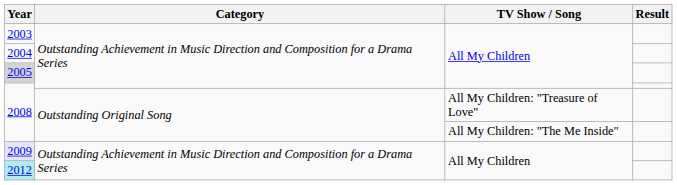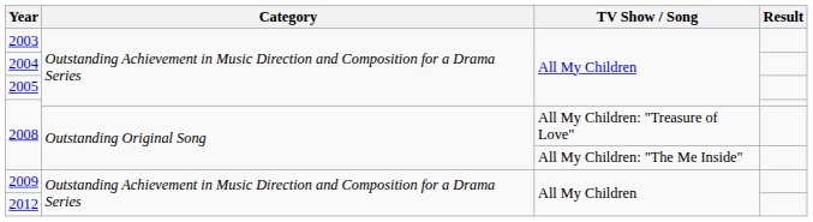row 4 | Year: lightgrey background -> no background
row 8 | Year: lavender background -> no background
row 9 | Year: paleturquoise background -> no background
